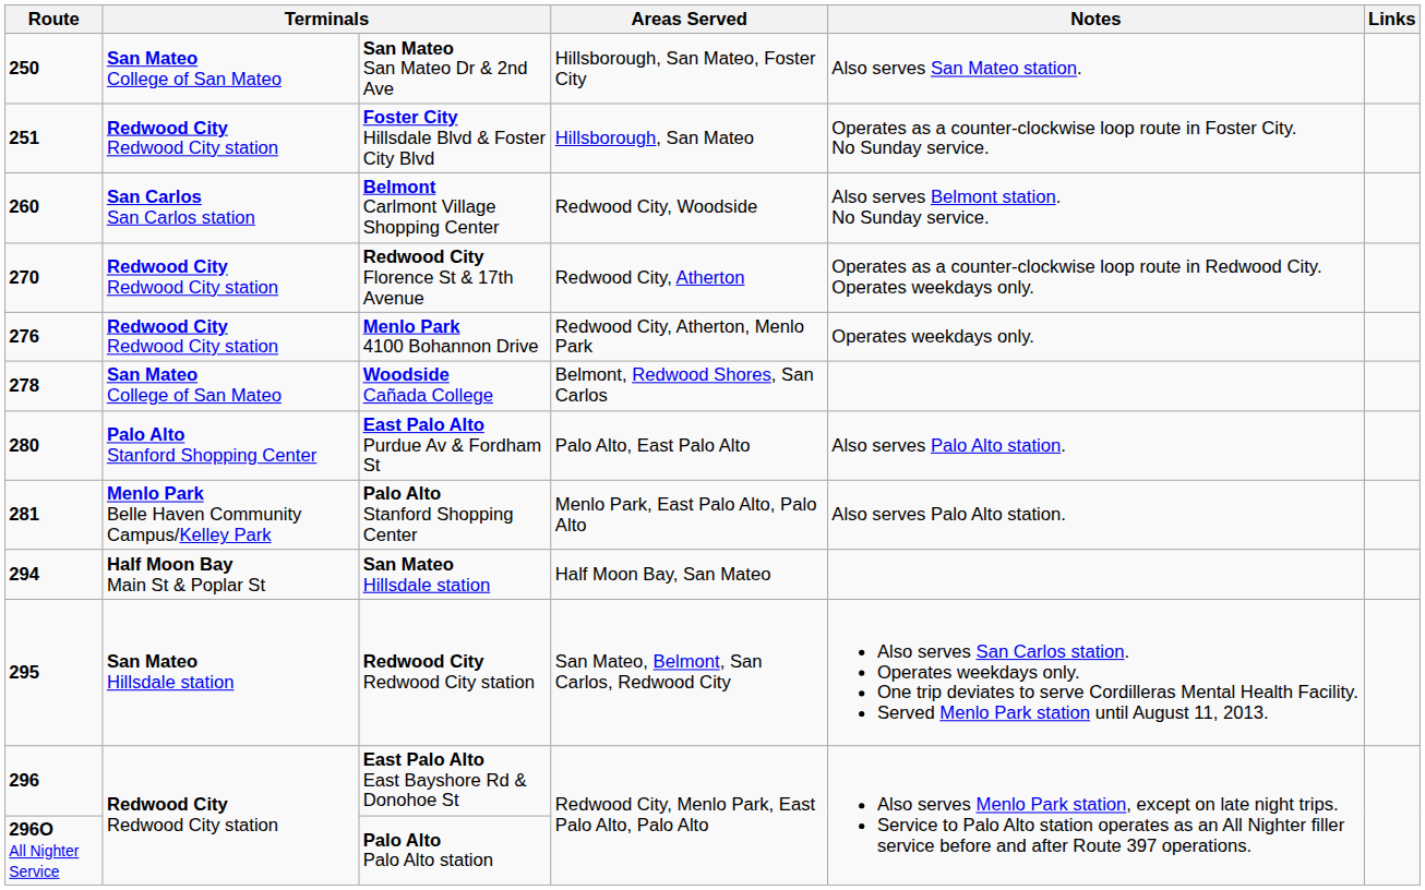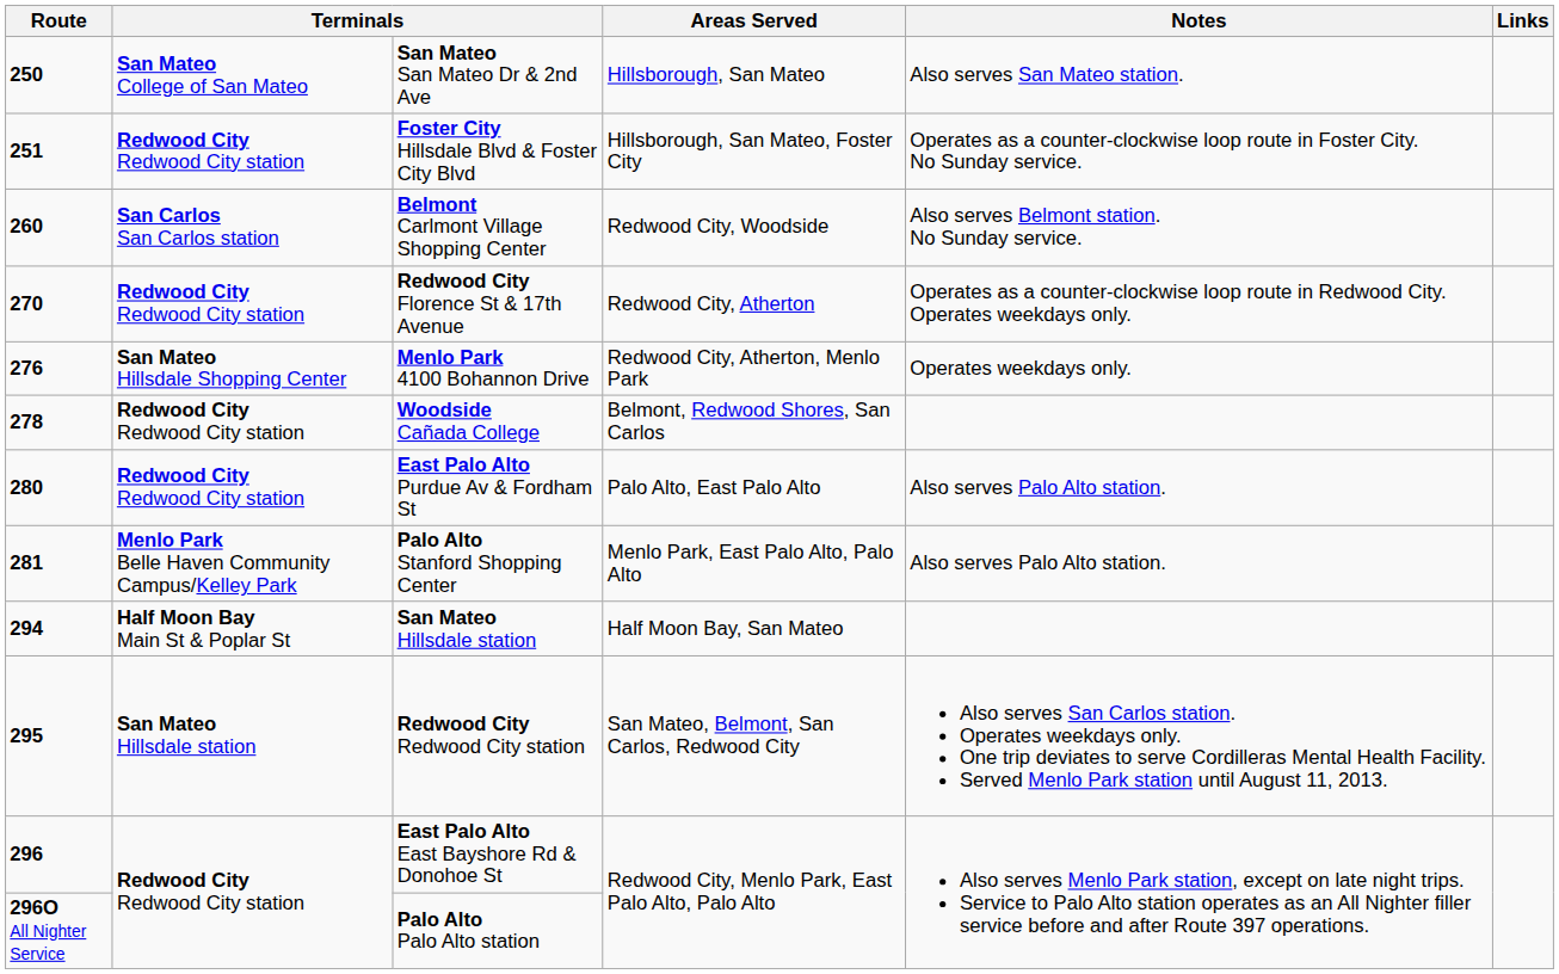San Mateo San Mateo Dr & 2nd Ave | Areas Served: Hillsborough, San Mateo, Foster City -> Hillsborough, San Mateo
Foster City Hillsdale Blvd & Foster City Blvd | Areas Served: Hillsborough, San Mateo -> Hillsborough, San Mateo, Foster City
Menlo Park 4100 Bohannon Drive | column 2: Redwood City Redwood City station -> San Mateo Hillsdale Shopping Center
Woodside Cañada College | column 2: San Mateo College of San Mateo -> Redwood City Redwood City station
East Palo Alto Purdue Av & Fordham St | column 2: Palo Alto Stanford Shopping Center -> Redwood City Redwood City station
